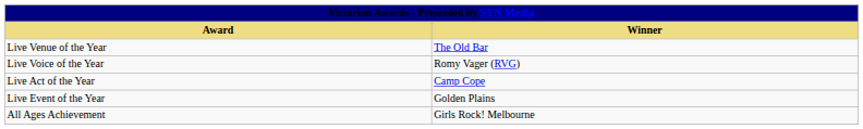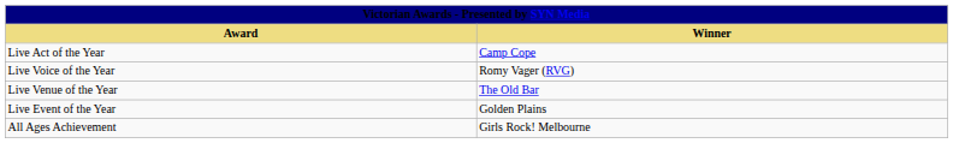rows swapped: Live Act of the Year <-> Live Venue of the Year
